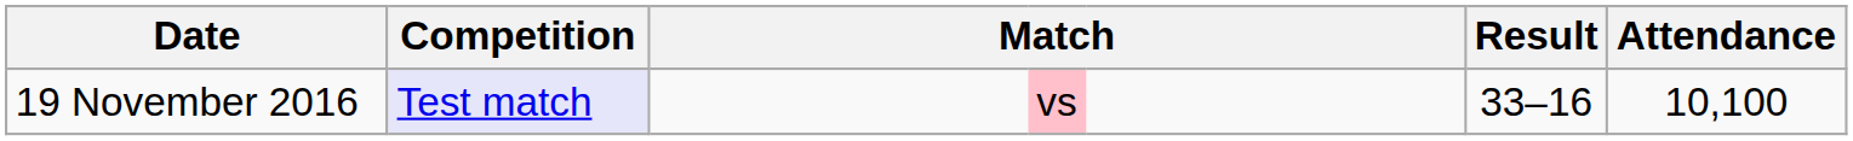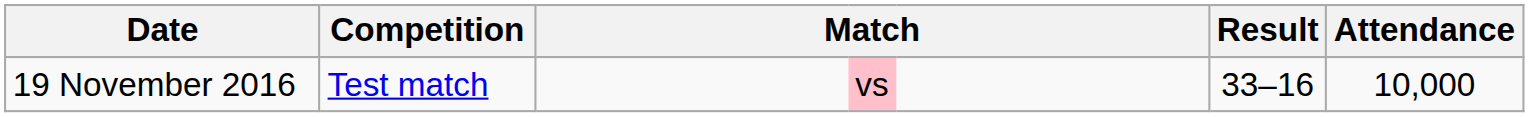19 November 2016 | Competition: lavender background -> no background
19 November 2016 | Attendance: 10,100 -> 10,000
